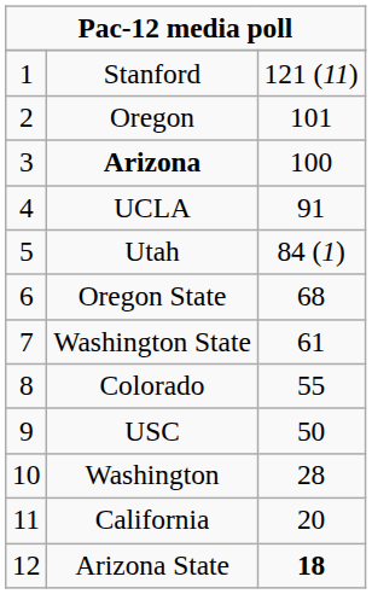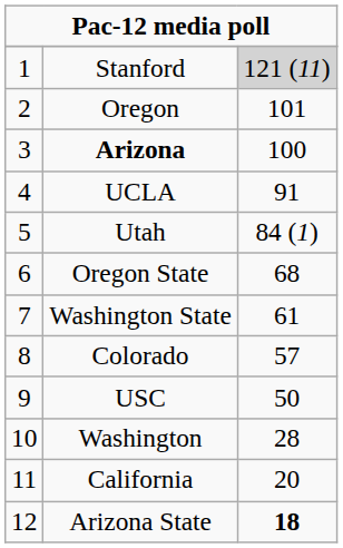Stanford | column 3: no background -> lightgrey background
Colorado | column 3: 55 -> 57
